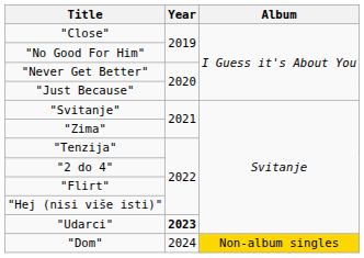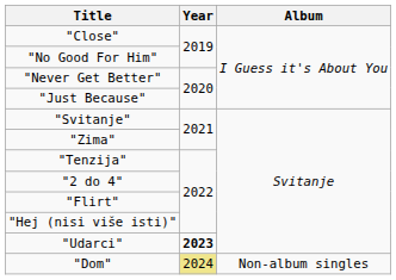"Dom" | Year: no background -> khaki background
"Dom" | Album: gold background -> no background
